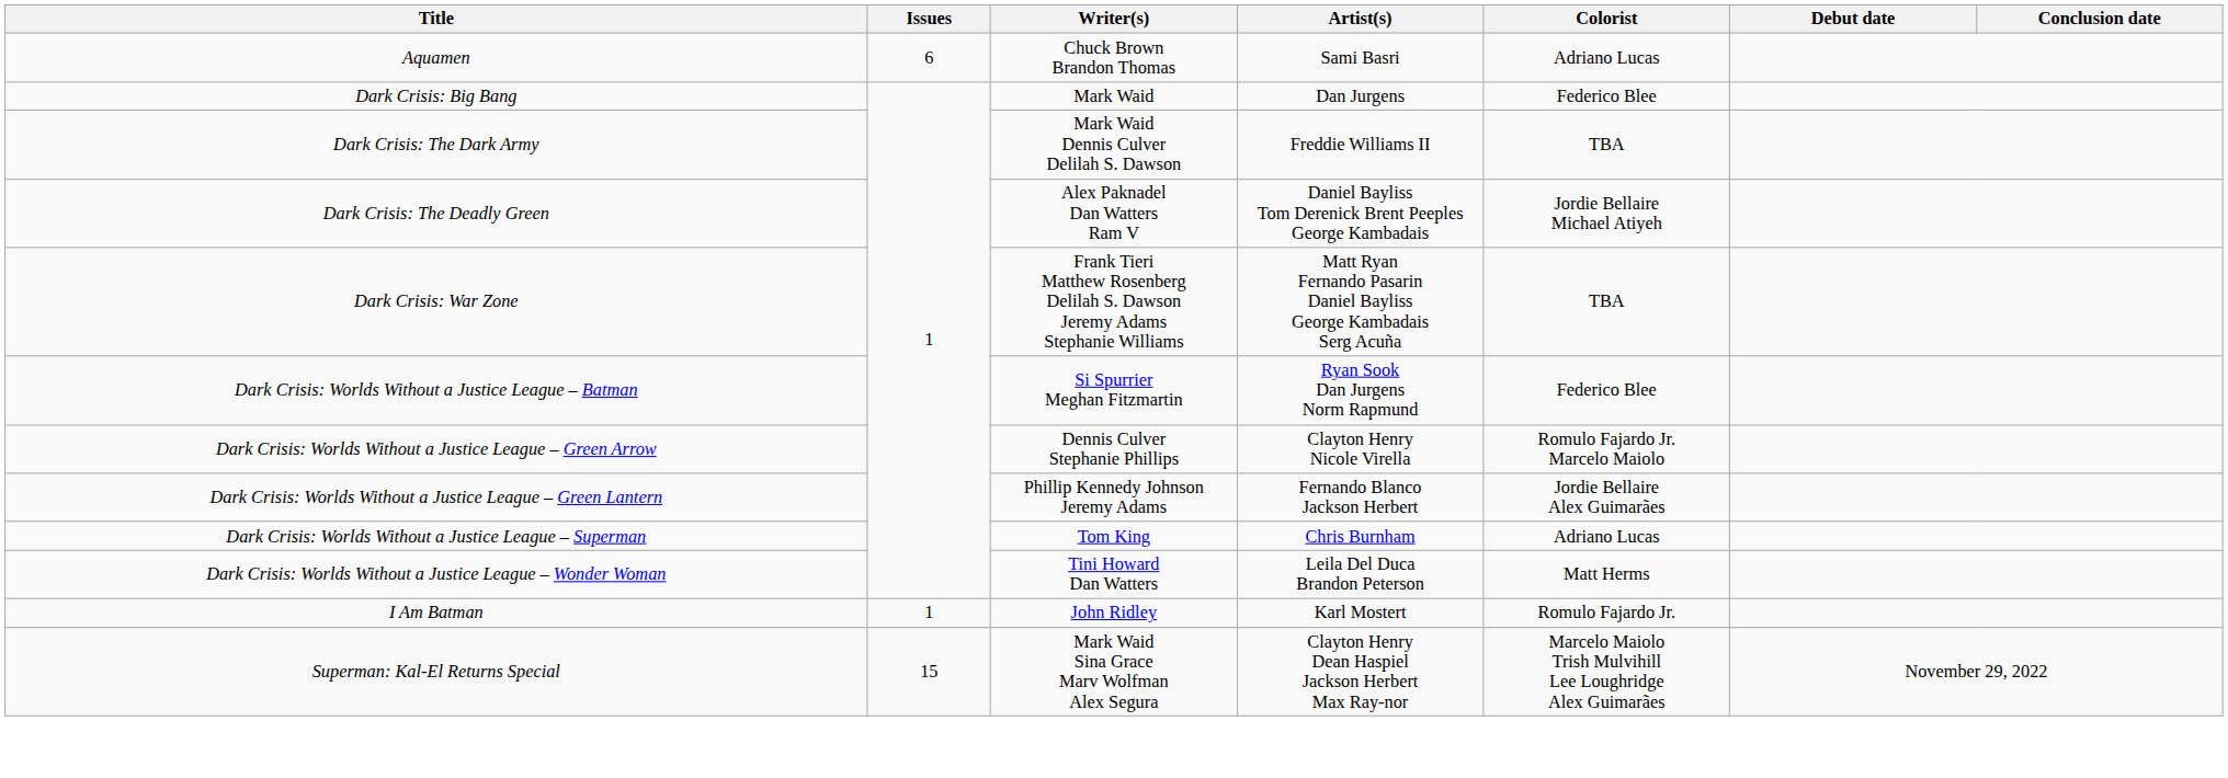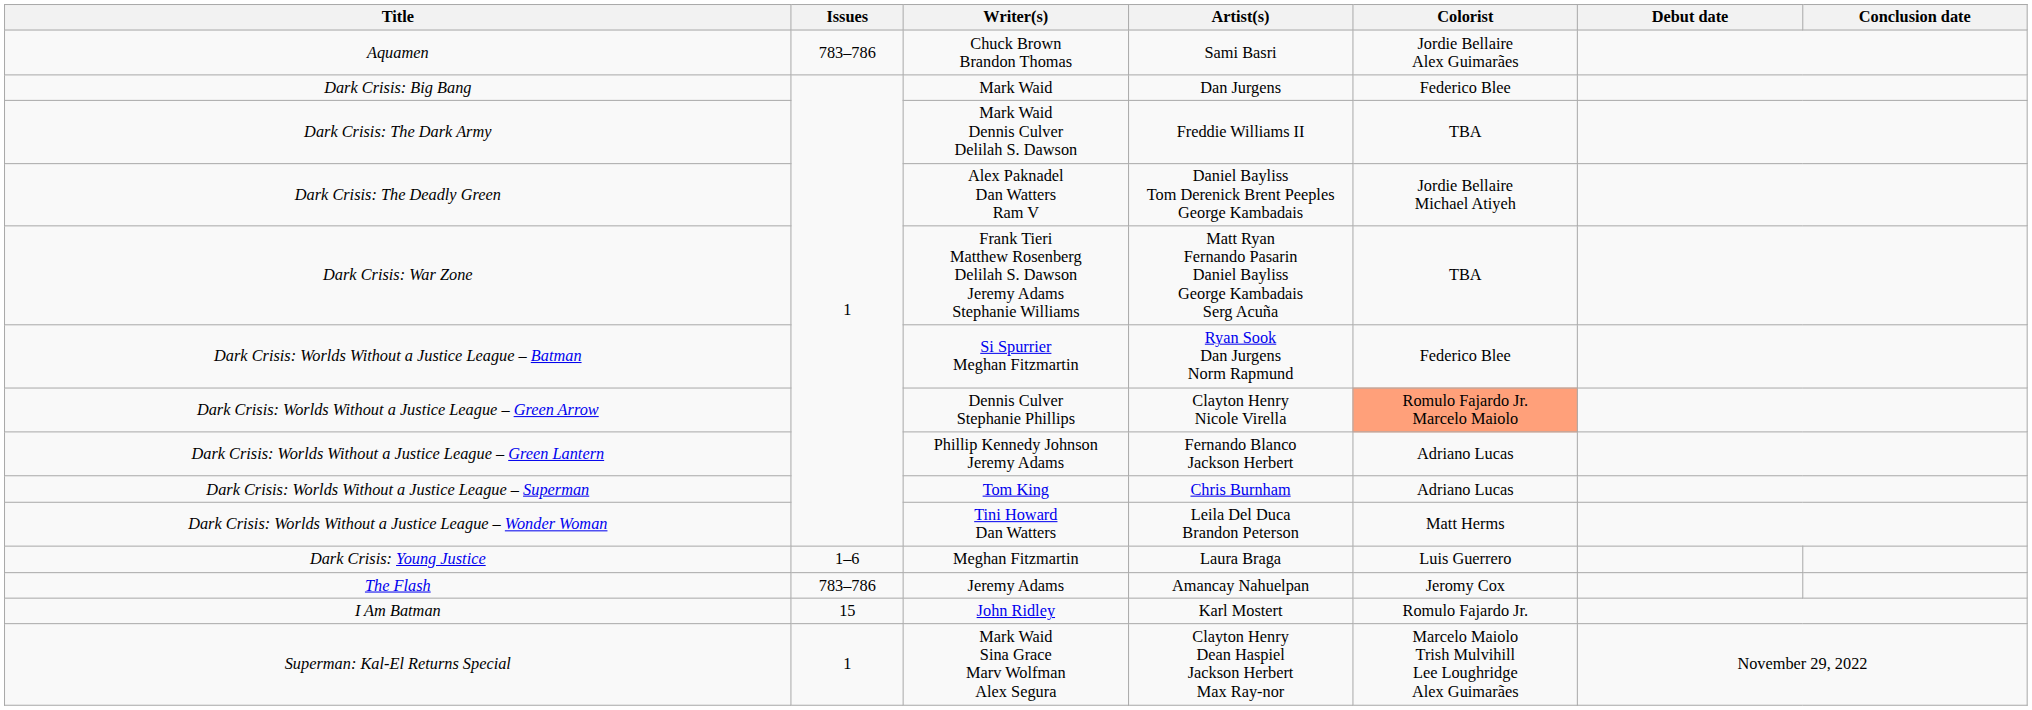Aquamen | Issues: 6 -> 783–786
Aquamen | Colorist: Adriano Lucas -> Jordie Bellaire Alex Guimarães
Dark Crisis: Worlds Without a Justice League – Green Arrow | Colorist: no background -> lightsalmon background
Dark Crisis: Worlds Without a Justice League – Green Lantern | Colorist: Jordie Bellaire Alex Guimarães -> Adriano Lucas
+ row: Dark Crisis: Young Justice | 1–6 | Meghan Fitzmartin | Laura Braga | Luis Guerrero
+ row: The Flash | 783–786 | Jeremy Adams | Amancay Nahuelpan | Jeromy Cox
I Am Batman | Issues: 1 -> 15
Superman: Kal-El Returns Special | Issues: 15 -> 1
